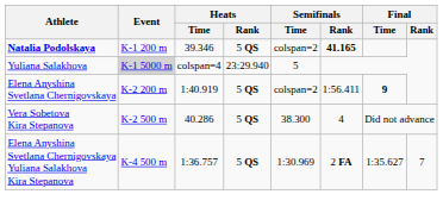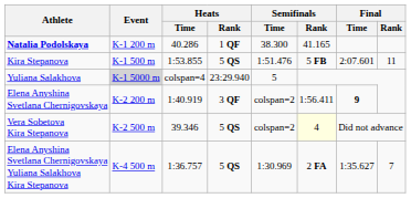Natalia Podolskaya | Heats / Time: 39.346 -> 40.286
Natalia Podolskaya | Heats / Rank: 5 QS -> 1 QF
Natalia Podolskaya | Semifinals / Time: colspan=2 -> 38.300
Natalia Podolskaya | Semifinals / Rank: bold -> normal
+ row: Kira Stepanova | K-1 500 m | 1:53.855 | 5 QS | 1:51.476 | 5 FB | 2:07.601 | 11
Elena Anyshina Svetlana Chernigovskaya | Heats / Rank: 5 QS -> 3 QF
Vera Sobetova Kira Stepanova | Heats / Time: 40.286 -> 39.346
Vera Sobetova Kira Stepanova | Semifinals / Time: 38.300 -> colspan=2
Vera Sobetova Kira Stepanova | Semifinals / Rank: no background -> lightyellow background
